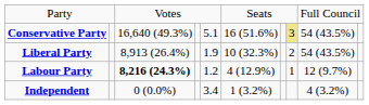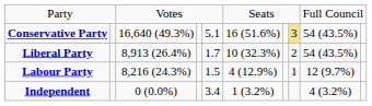Liberal Party | column 5: 1.9 -> 1.7
Labour Party | column 3: bold -> normal
Labour Party | column 5: 1.2 -> 1.5
